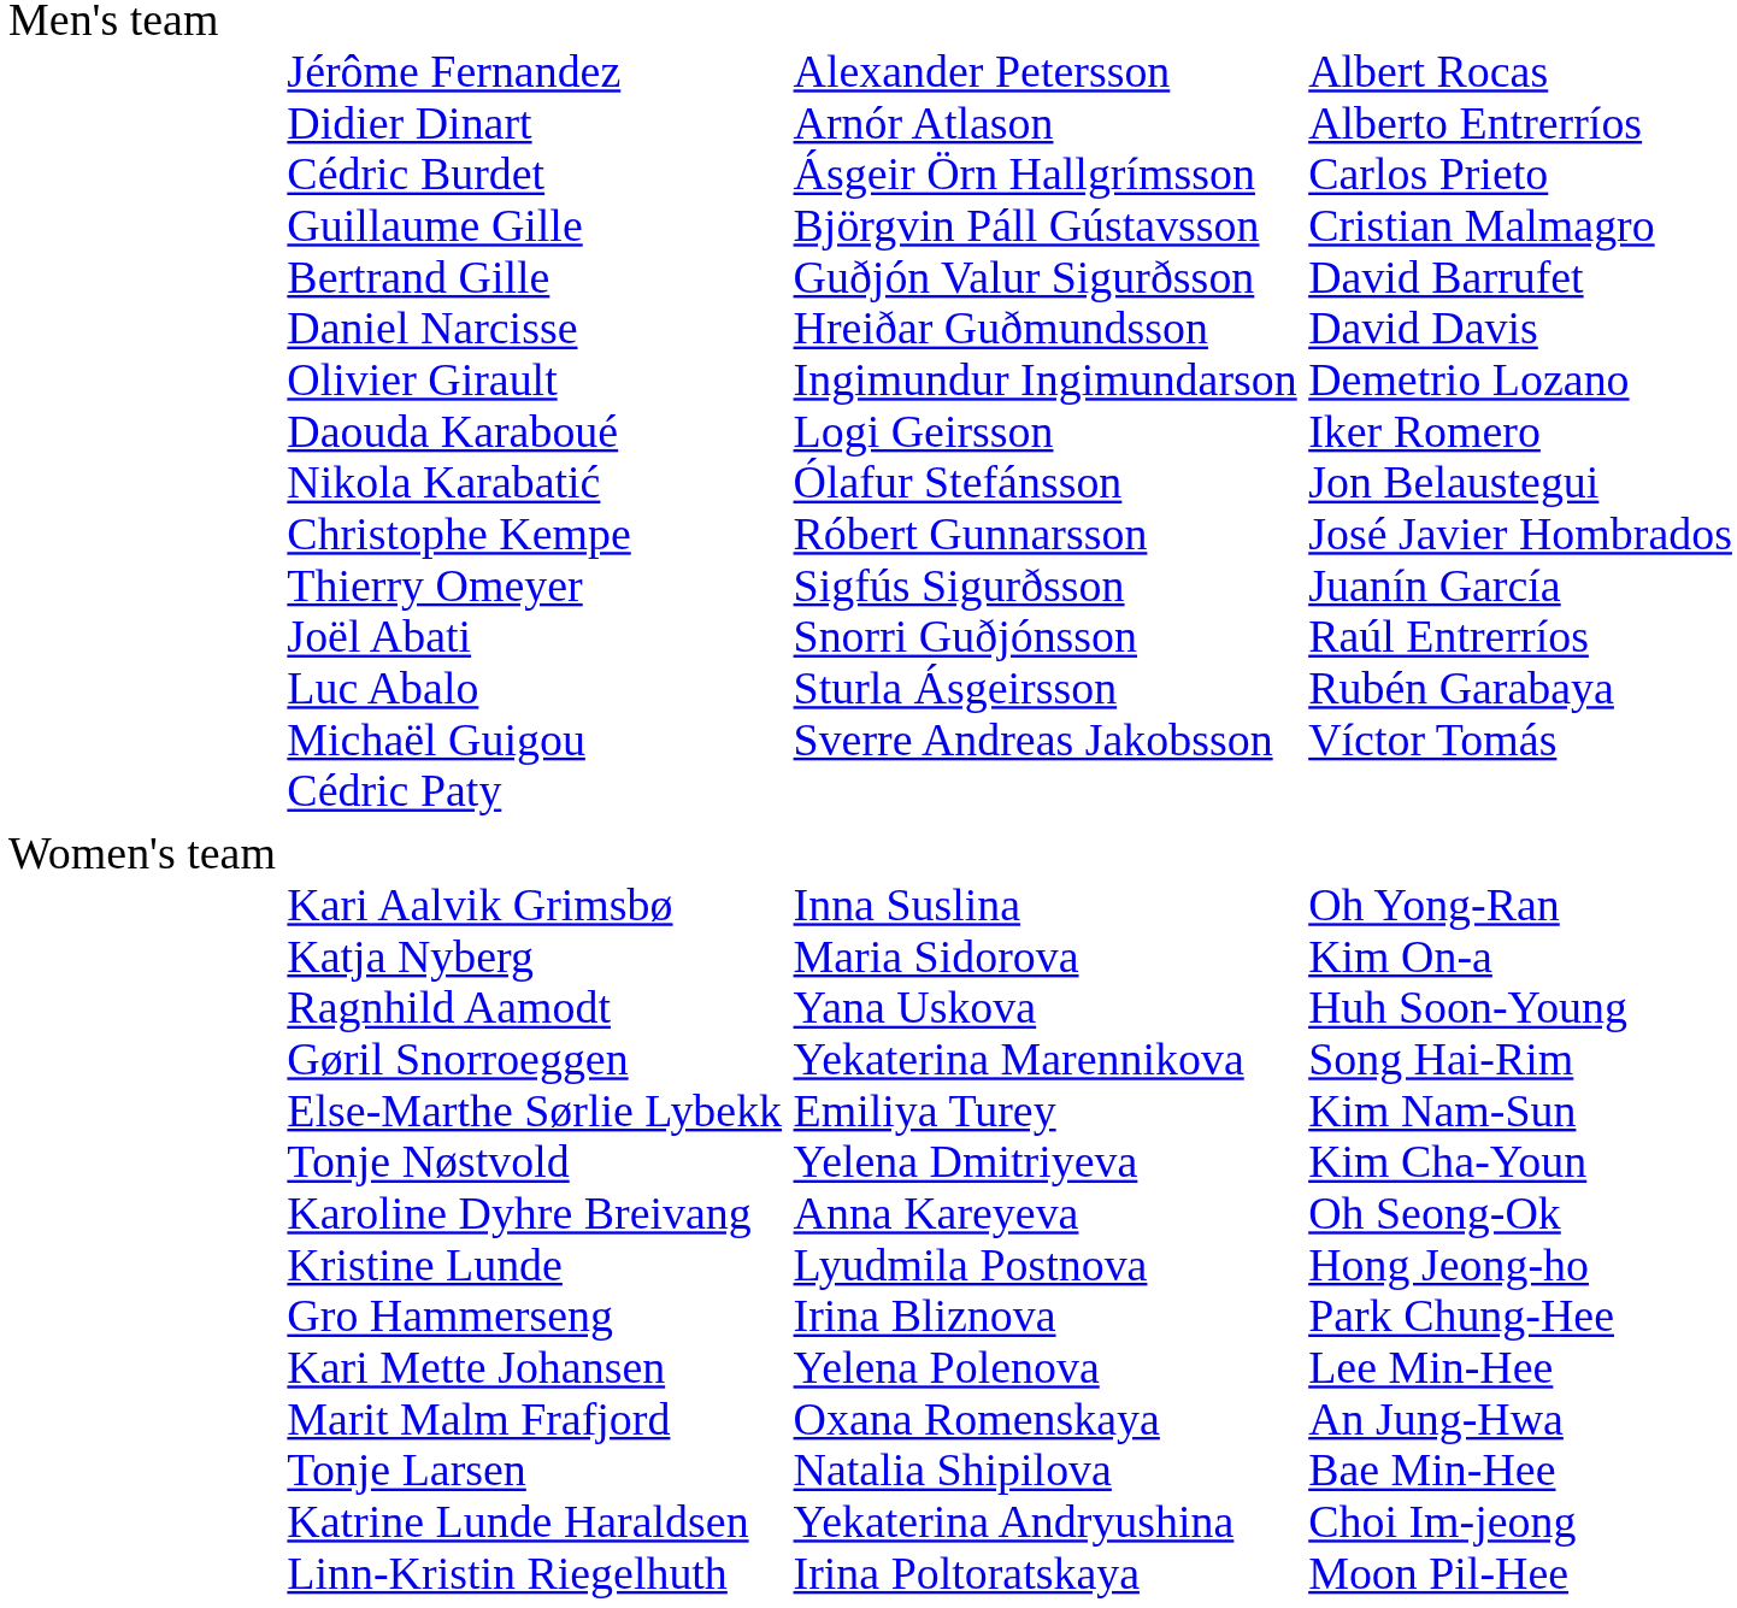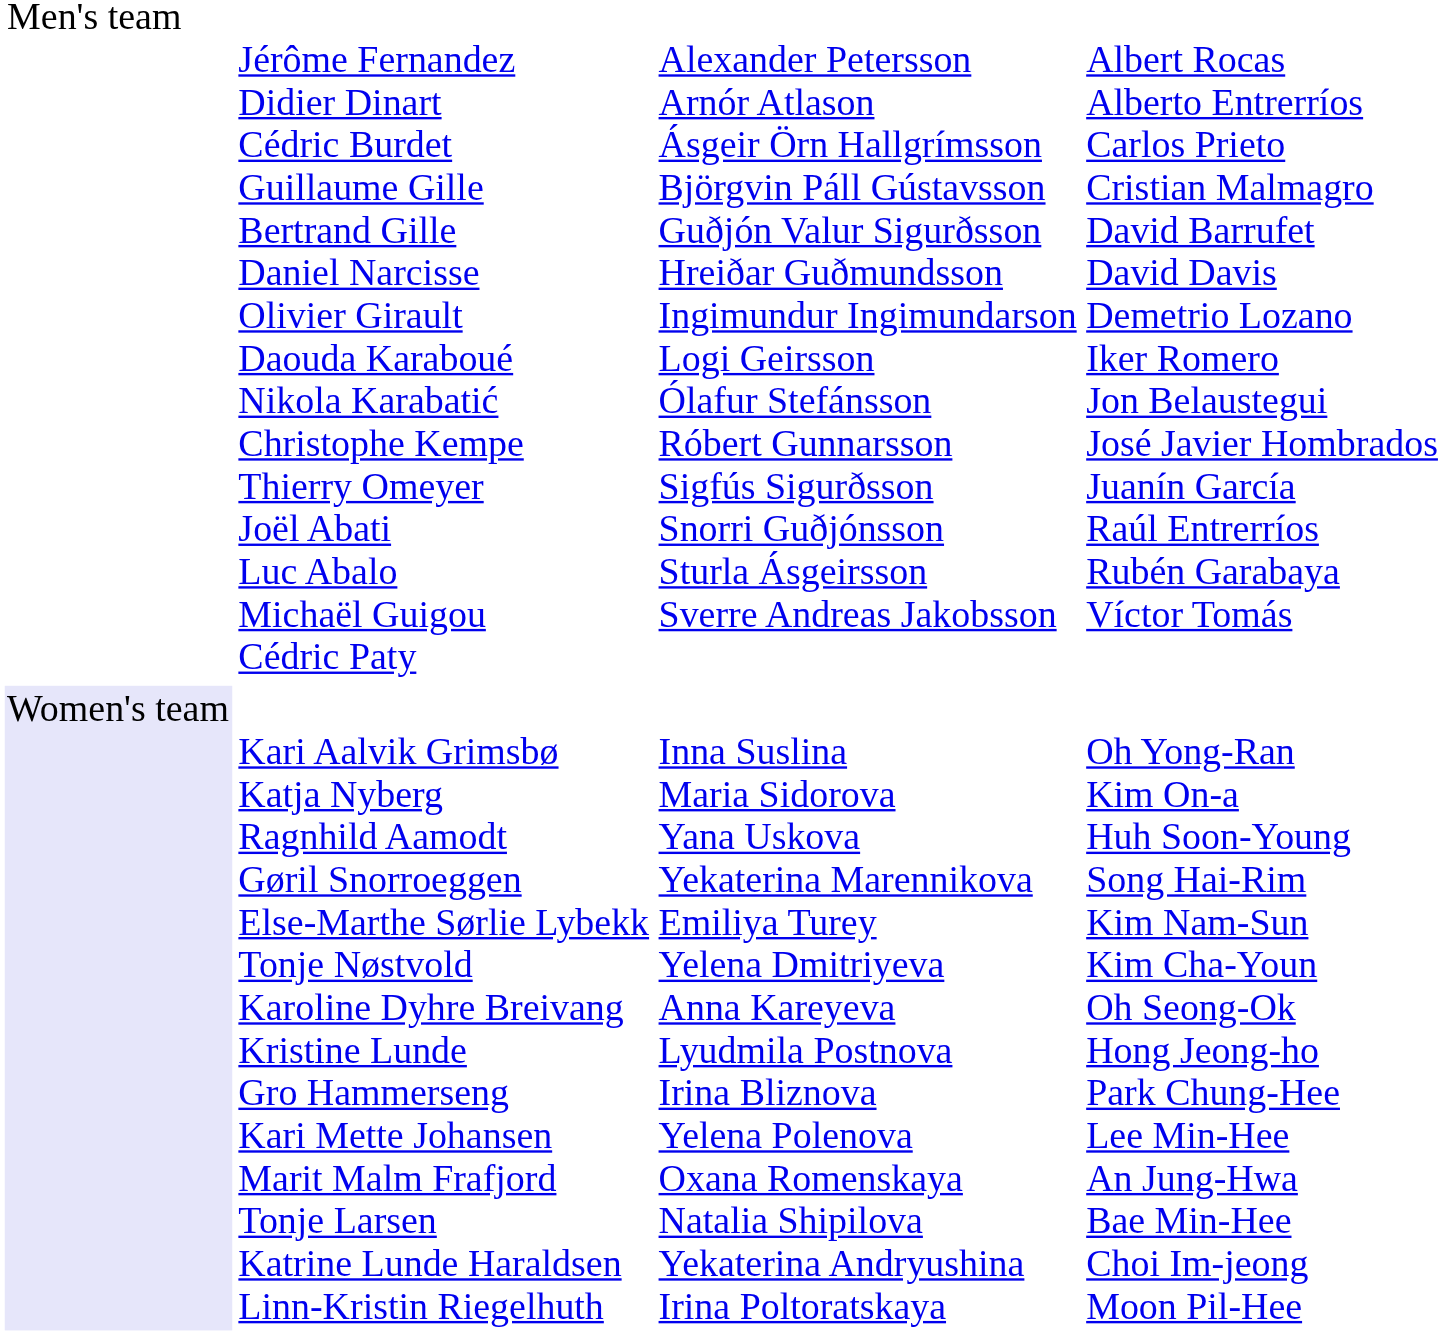Women's team | column 1: no background -> lavender background
